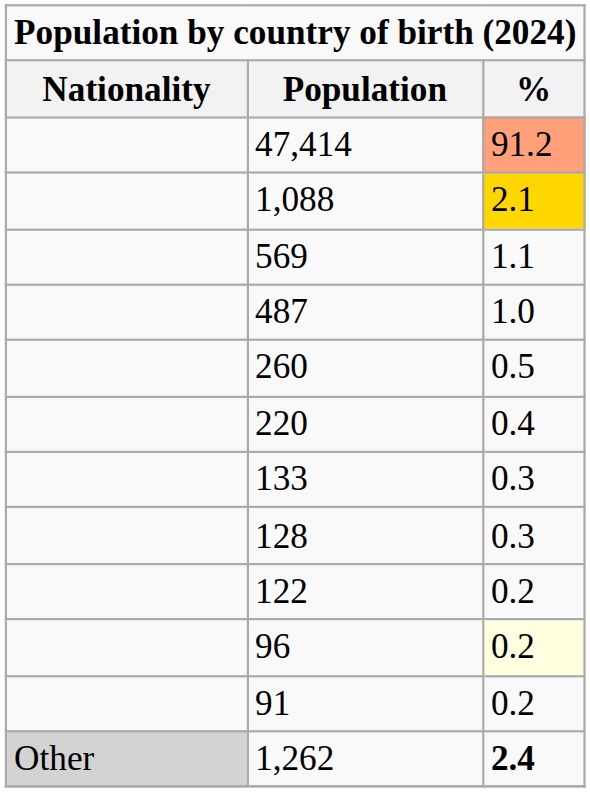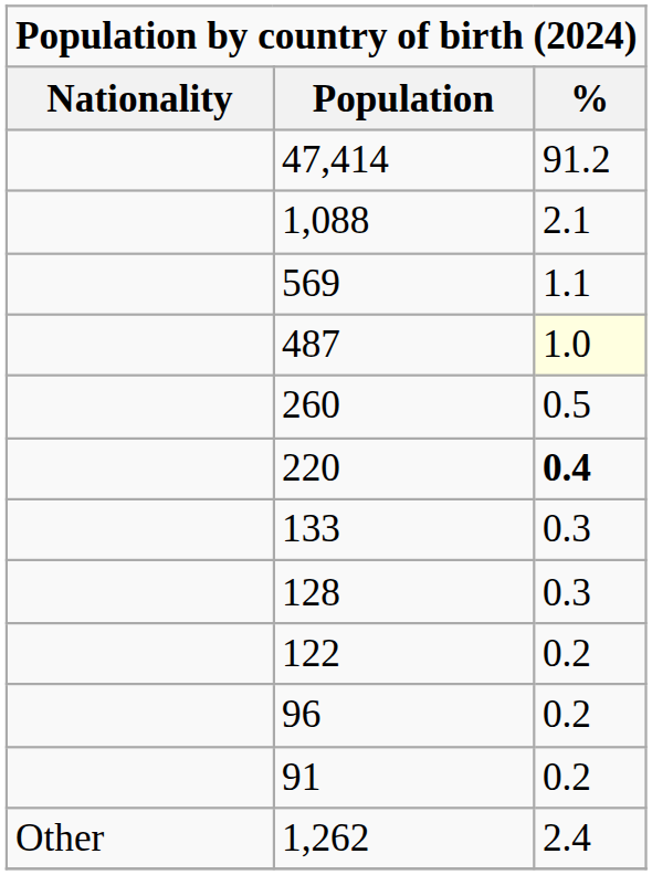47,414 | %: lightsalmon background -> no background
1,088 | %: gold background -> no background
487 | %: no background -> lightyellow background
220 | %: normal -> bold
96 | %: lightyellow background -> no background
1,262 | Nationality: lightgrey background -> no background
1,262 | %: bold -> normal
